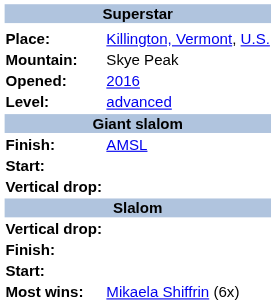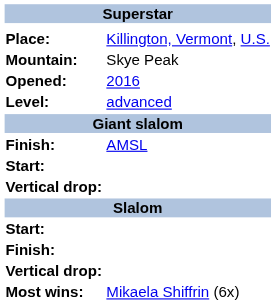row 11 | column 1: Vertical drop: -> Start:
row 13 | column 1: Start: -> Vertical drop:
